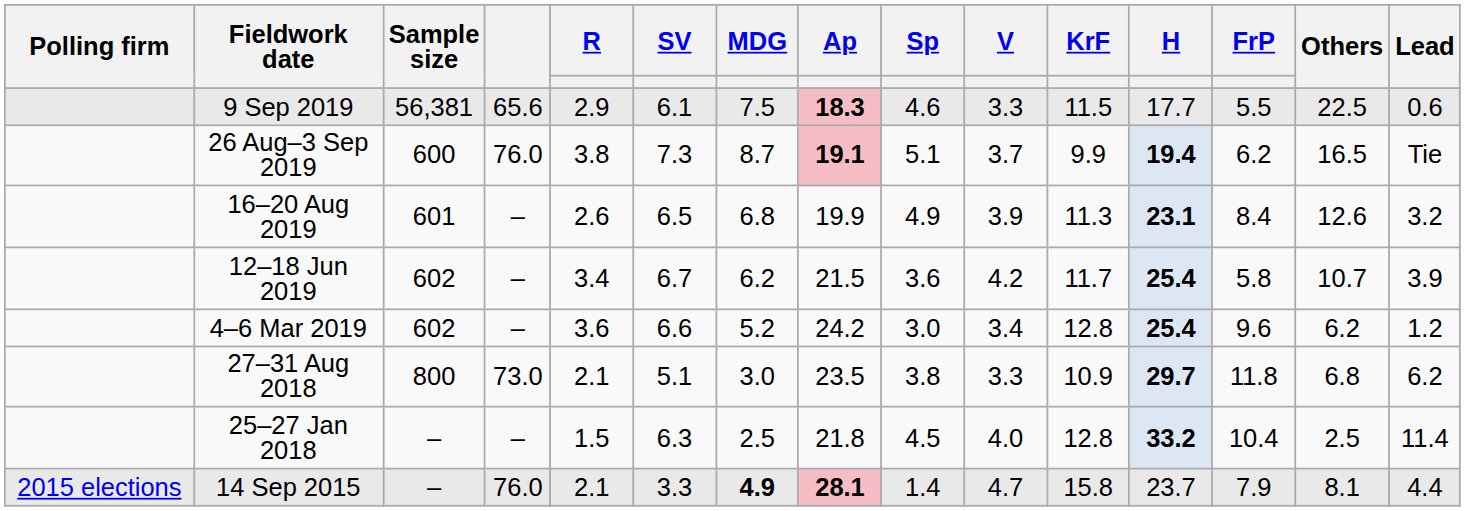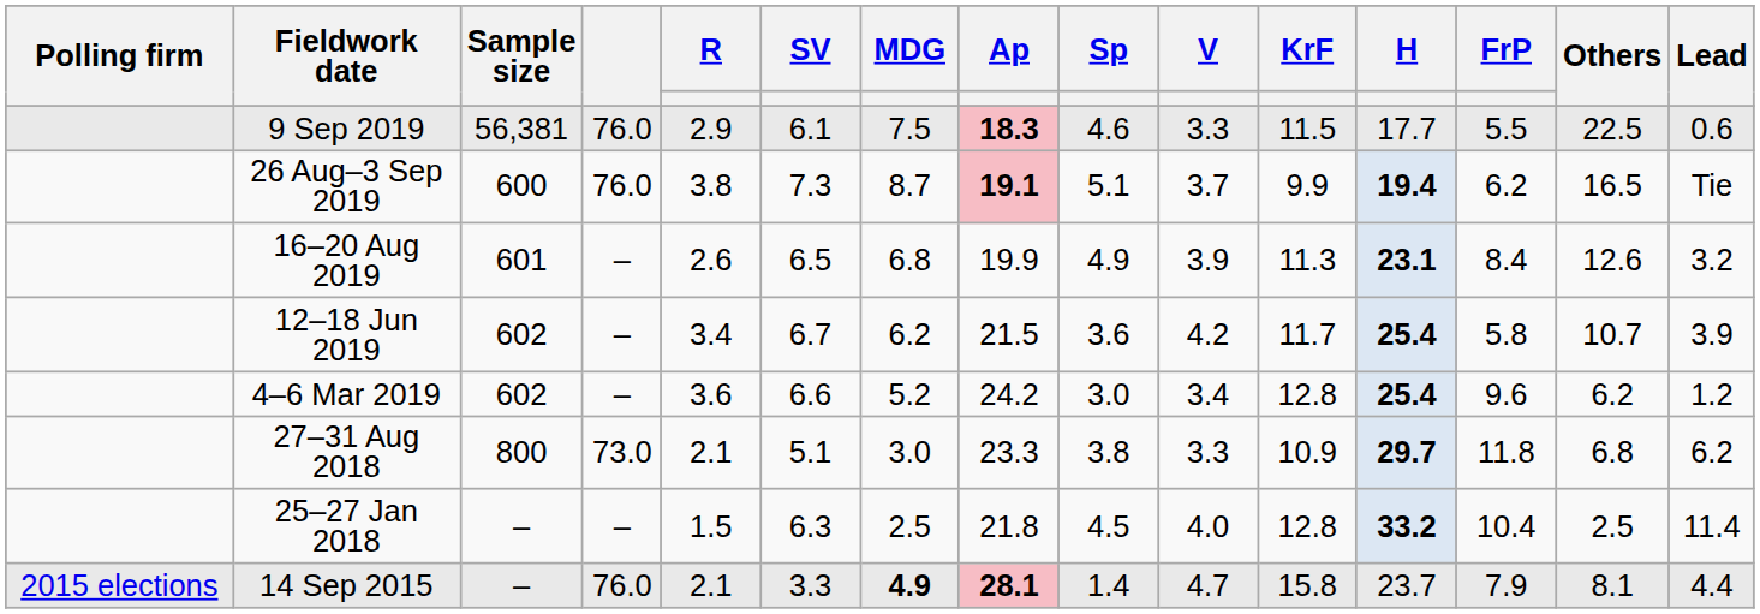9 Sep 2019 | column 4: 65.6 -> 76.0
27–31 Aug 2018 | Ap: 23.5 -> 23.3
